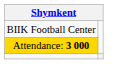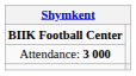BIIK Football Center | column 1: normal -> bold
Attendance: 3 000 | column 1: gold background -> no background
